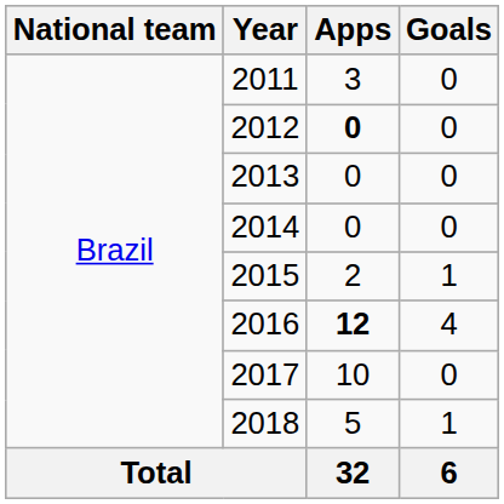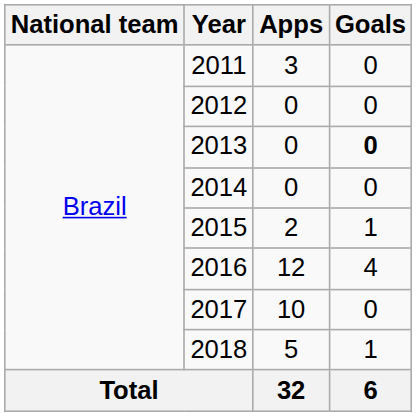2012 | Apps: bold -> normal
2013 | Goals: normal -> bold
2016 | Apps: bold -> normal
